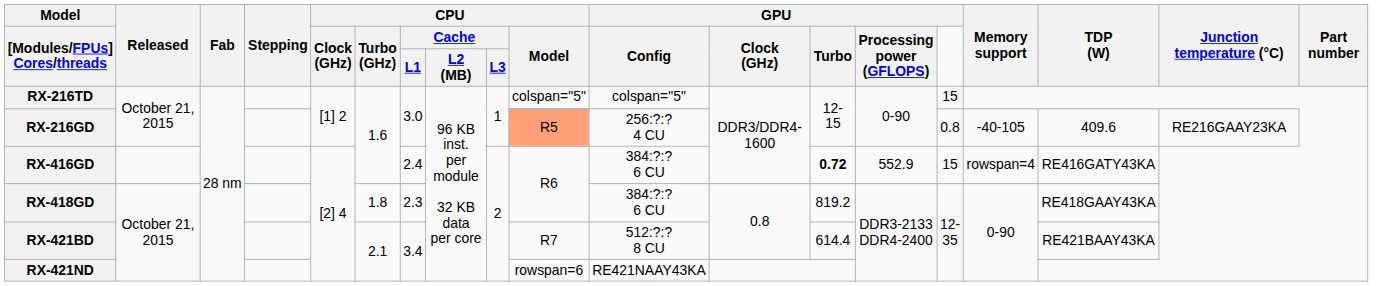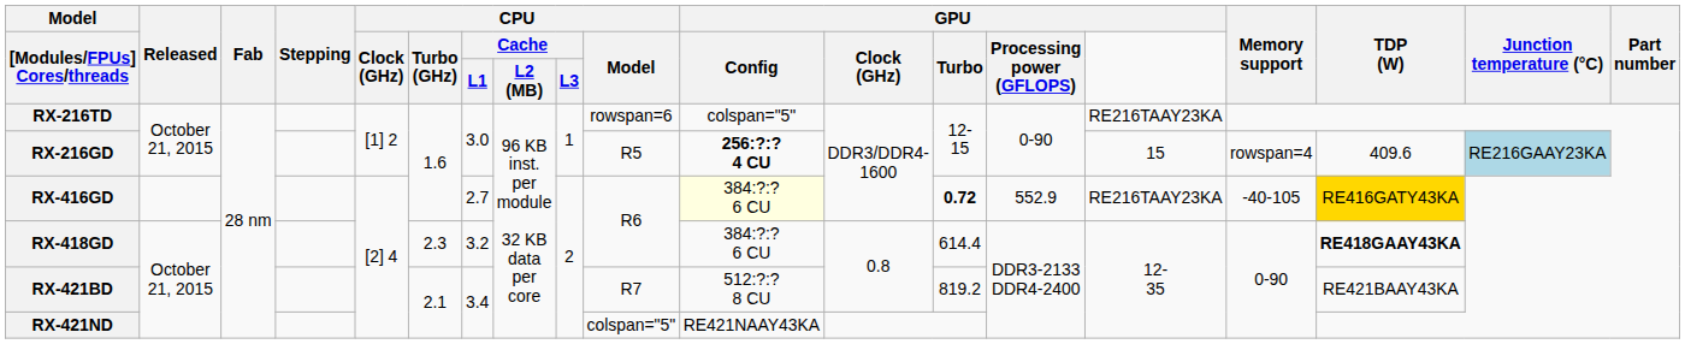RX-216TD | CPU / Model: colspan="5" -> rowspan=6
RX-216TD | GPU: 15 -> RE216TAAY23KA
RX-216GD | CPU / Model: lightsalmon background -> no background
RX-216GD | GPU / Config: normal -> bold
RX-216GD | GPU: 0.8 -> 15
RX-216GD | Memory support: -40-105 -> rowspan=4
RX-216GD | Junction temperature (°C): no background -> lightblue background
RX-416GD | CPU / Cache / L1: 2.4 -> 2.7
RX-416GD | GPU / Config: no background -> lightyellow background
RX-416GD | GPU: 15 -> RE216TAAY23KA
RX-416GD | Memory support: rowspan=4 -> -40-105
RX-416GD | TDP (W): no background -> gold background
RX-418GD | CPU / Turbo (GHz): 1.8 -> 2.3
RX-418GD | CPU / Cache / L1: 2.3 -> 3.2
RX-418GD | GPU / Turbo: 819.2 -> 614.4
RX-418GD | TDP (W): normal -> bold
RX-421BD | GPU / Turbo: 614.4 -> 819.2
RX-421ND | CPU / Model: rowspan=6 -> colspan="5"
